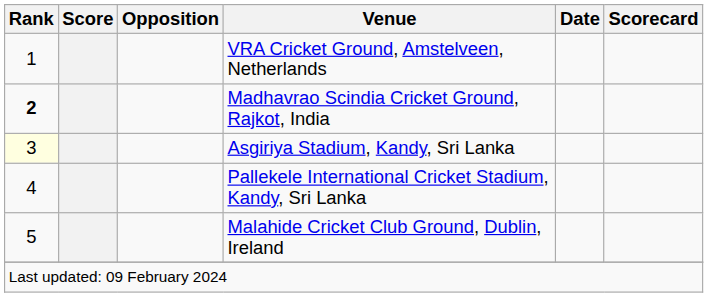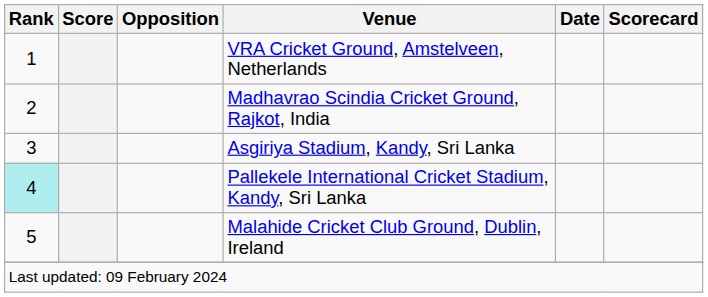Madhavrao Scindia Cricket Ground, Rajkot, India | Rank: bold -> normal
Asgiriya Stadium, Kandy, Sri Lanka | Rank: lightyellow background -> no background
Pallekele International Cricket Stadium, Kandy, Sri Lanka | Rank: no background -> paleturquoise background
